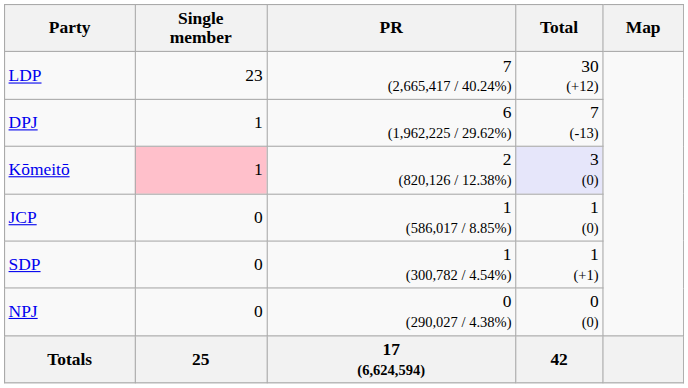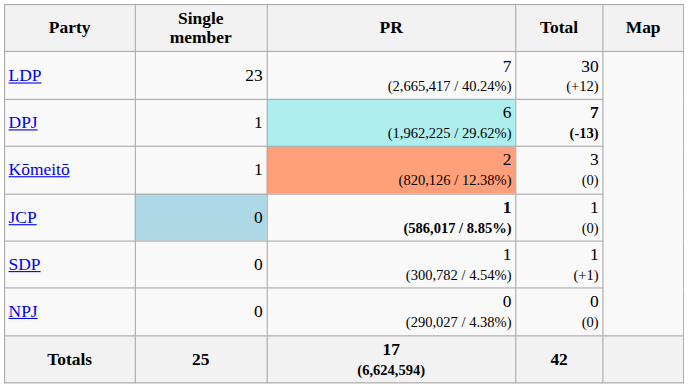DPJ | PR: no background -> paleturquoise background
DPJ | Total: normal -> bold
Kōmeitō | Single member: pink background -> no background
Kōmeitō | PR: no background -> lightsalmon background
Kōmeitō | Total: lavender background -> no background
JCP | Single member: no background -> lightblue background
JCP | PR: normal -> bold
